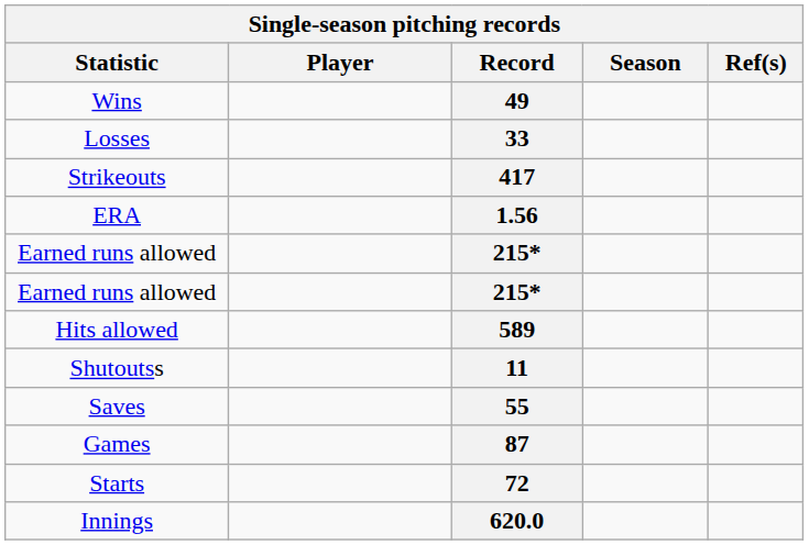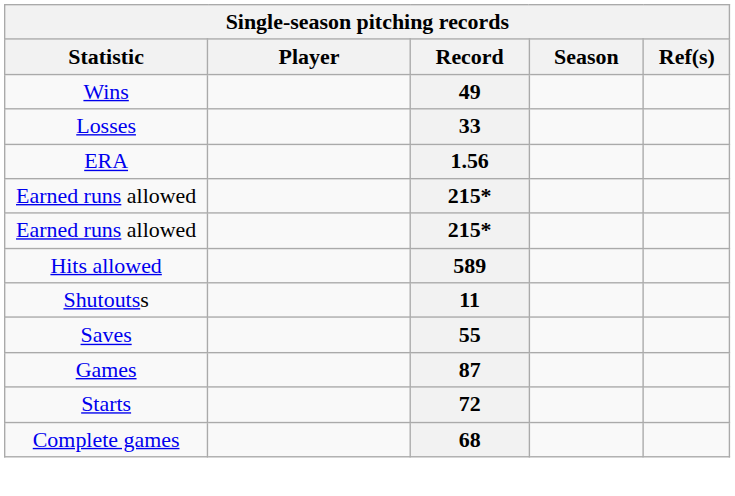- row: Strikeouts | 417
+ row: Complete games | 68
- row: Innings | 620.0
